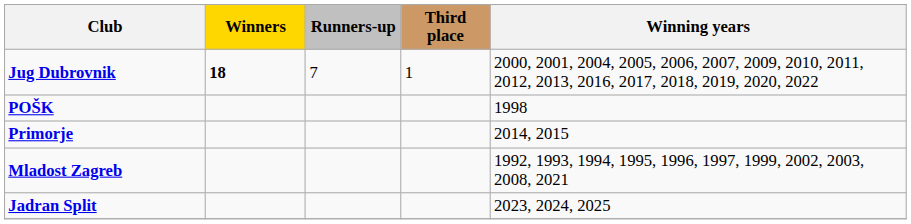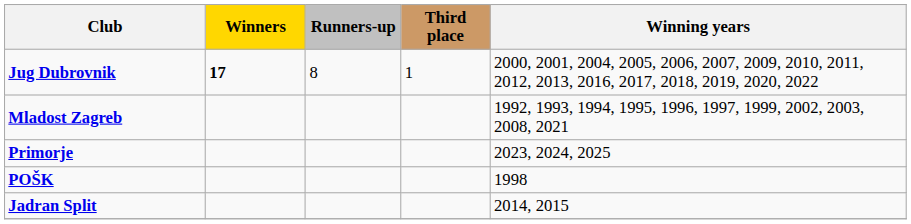Jug Dubrovnik | Winners: 18 -> 17
Jug Dubrovnik | Runners-up: 7 -> 8
rows swapped: Mladost Zagreb <-> POŠK
Primorje | Winning years: 2014, 2015 -> 2023, 2024, 2025
Jadran Split | Winning years: 2023, 2024, 2025 -> 2014, 2015
